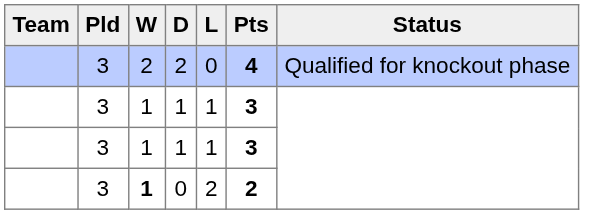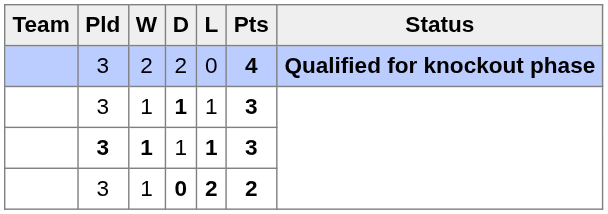row 2 | Status: normal -> bold
row 3 | D: normal -> bold
row 4 | Pld: normal -> bold
row 4 | W: normal -> bold
row 4 | L: normal -> bold
row 5 | W: bold -> normal
row 5 | D: normal -> bold
row 5 | L: normal -> bold
